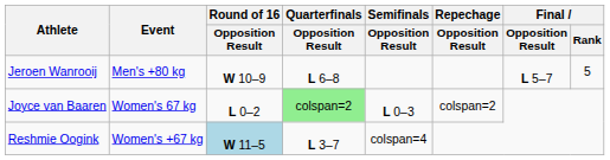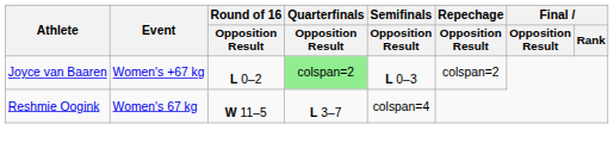- row: Jeroen Wanrooij | Men's +80 kg | W 10–9 | L 6–8 | L 5–7 | 5
Joyce van Baaren | Event: Women's 67 kg -> Women's +67 kg
Reshmie Oogink | Event: Women's +67 kg -> Women's 67 kg
Reshmie Oogink | Round of 16 / Opposition Result: lightblue background -> no background
